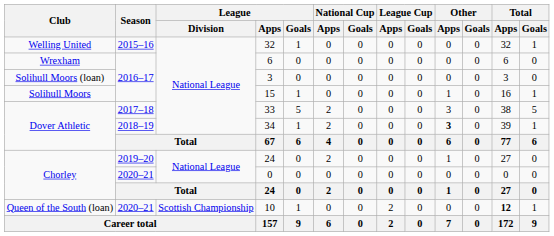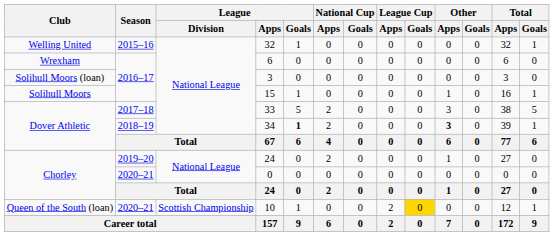34 | League / Goals: normal -> bold
10 | League Cup / Goals: no background -> gold background
10 | Total / Apps: bold -> normal
